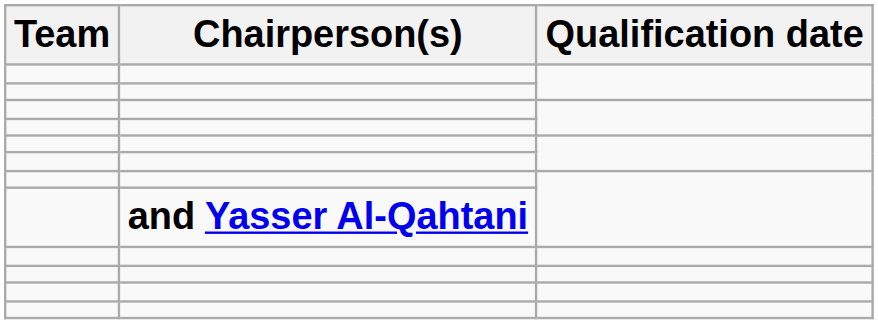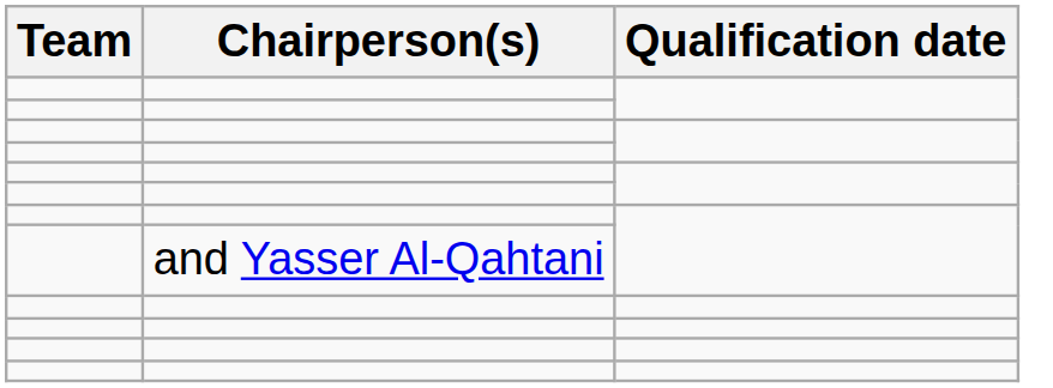and Yasser Al-Qahtani | Chairperson(s): bold -> normal
